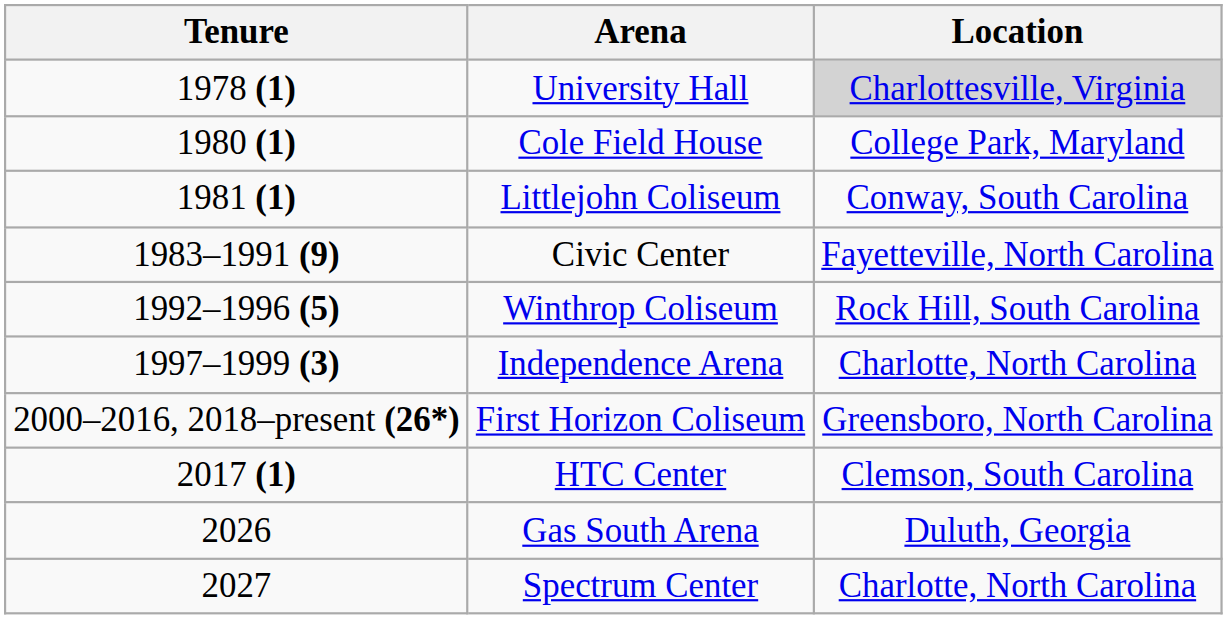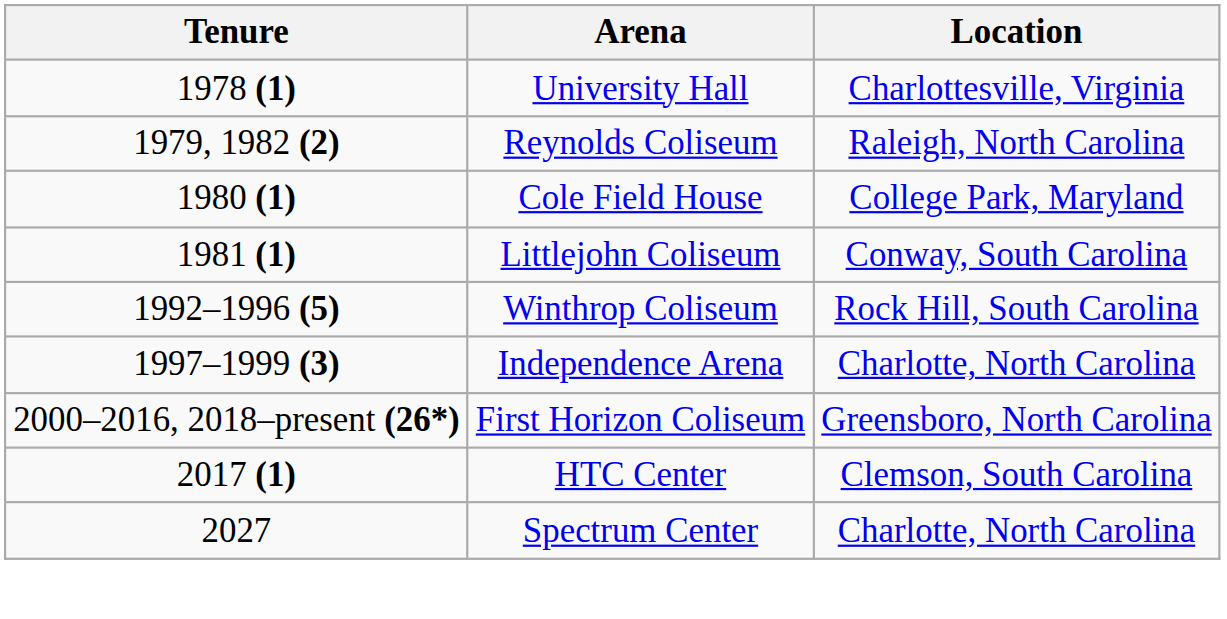University Hall | Location: lightgrey background -> no background
+ row: 1979, 1982 (2) | Reynolds Coliseum | Raleigh, North Carolina
- row: 1983–1991 (9) | Civic Center | Fayetteville, North Carolina
- row: 2026 | Gas South Arena | Duluth, Georgia
